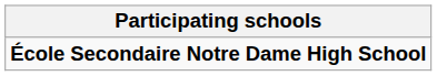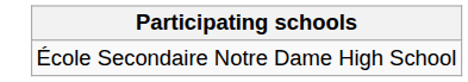row 2 | column 1: bold -> normal
